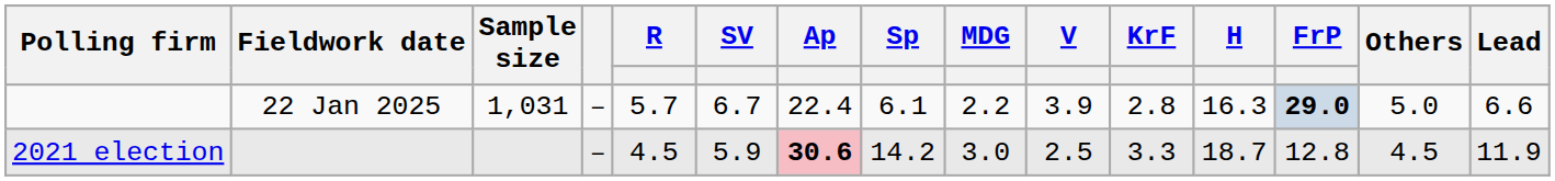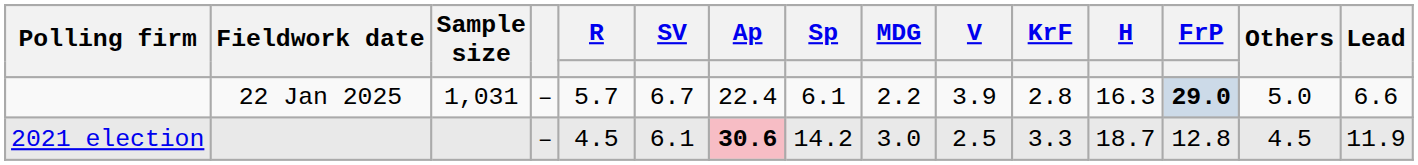2021 election | SV: 5.9 -> 6.1
